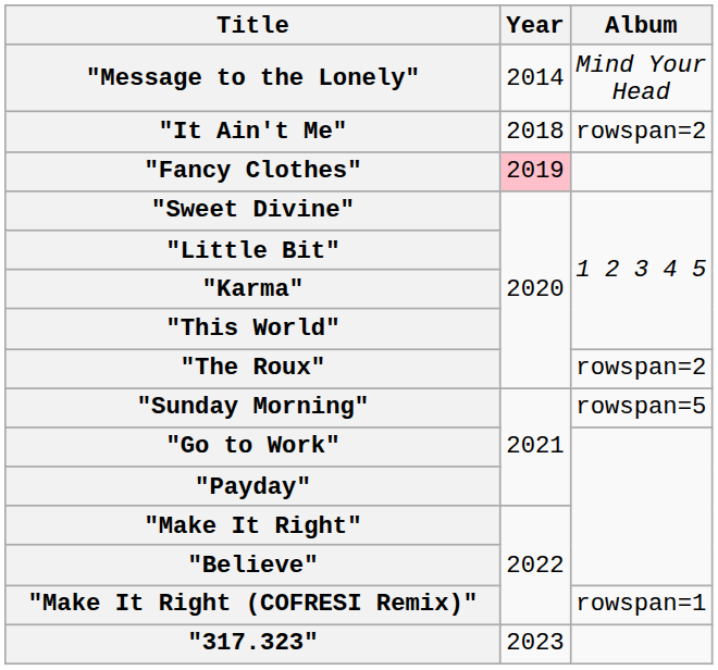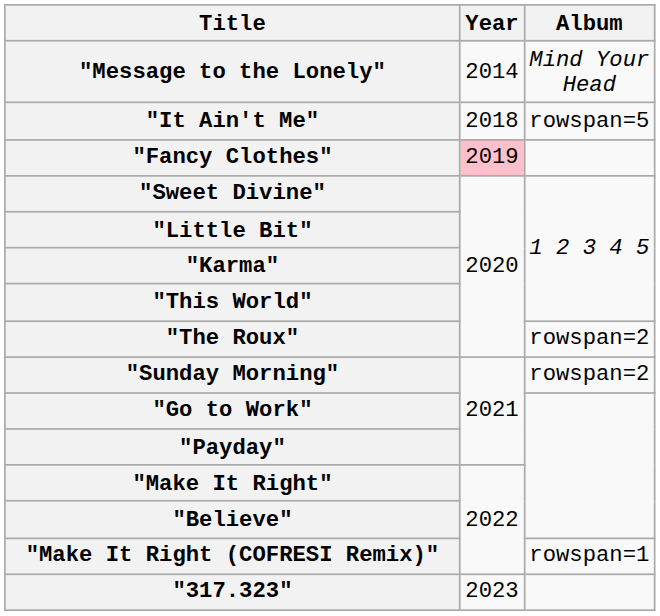"It Ain't Me" | Album: rowspan=2 -> rowspan=5
"Sunday Morning" | Album: rowspan=5 -> rowspan=2
